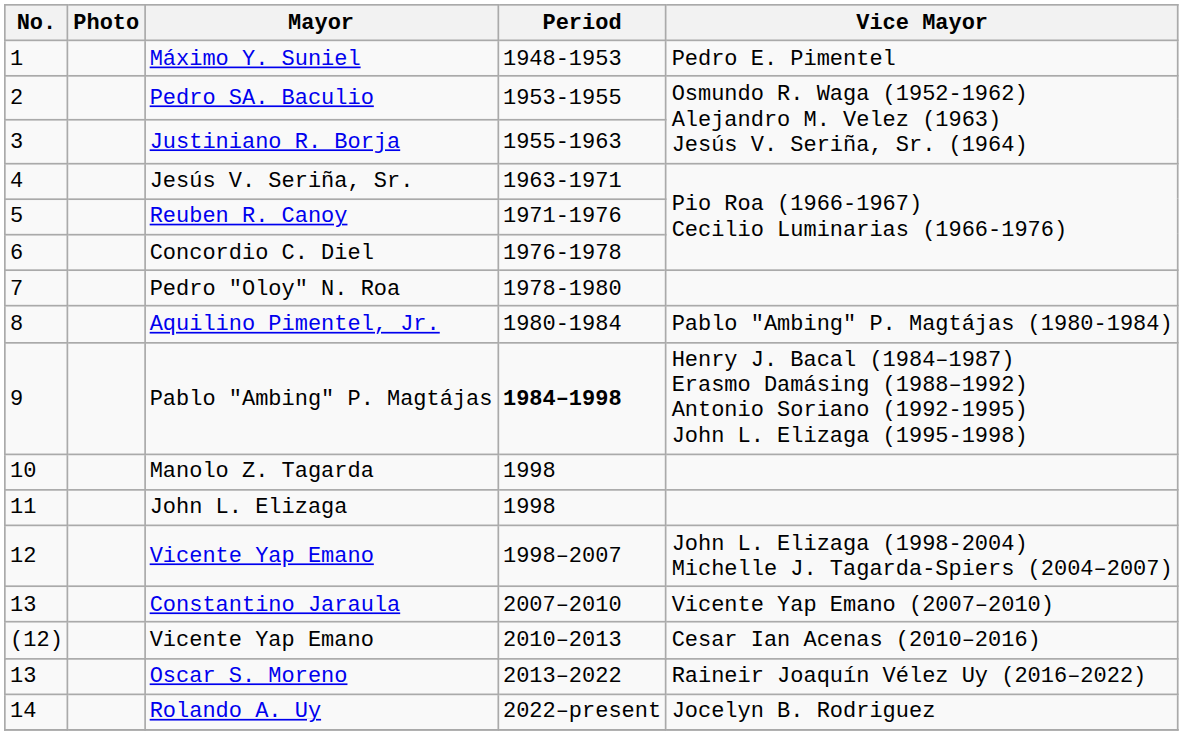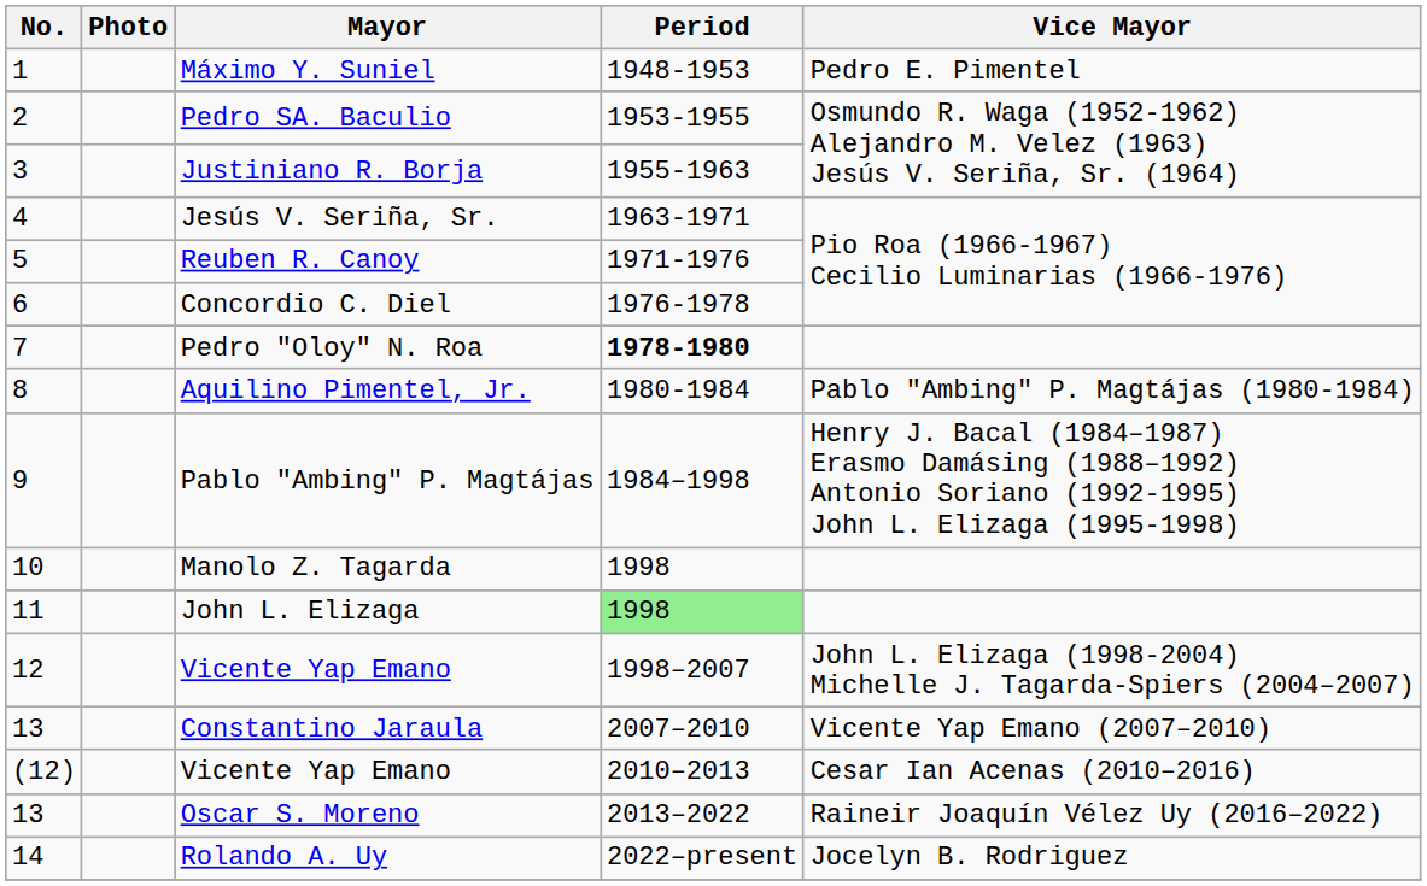7 | Period: normal -> bold
9 | Period: bold -> normal
11 | Period: no background -> lightgreen background
